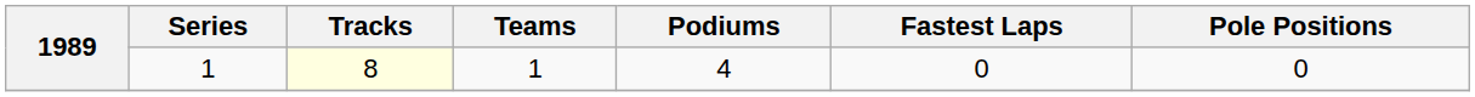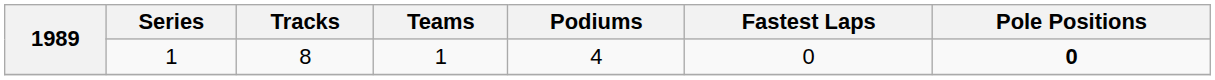row 2 | Tracks: lightyellow background -> no background
row 2 | Pole Positions: normal -> bold
